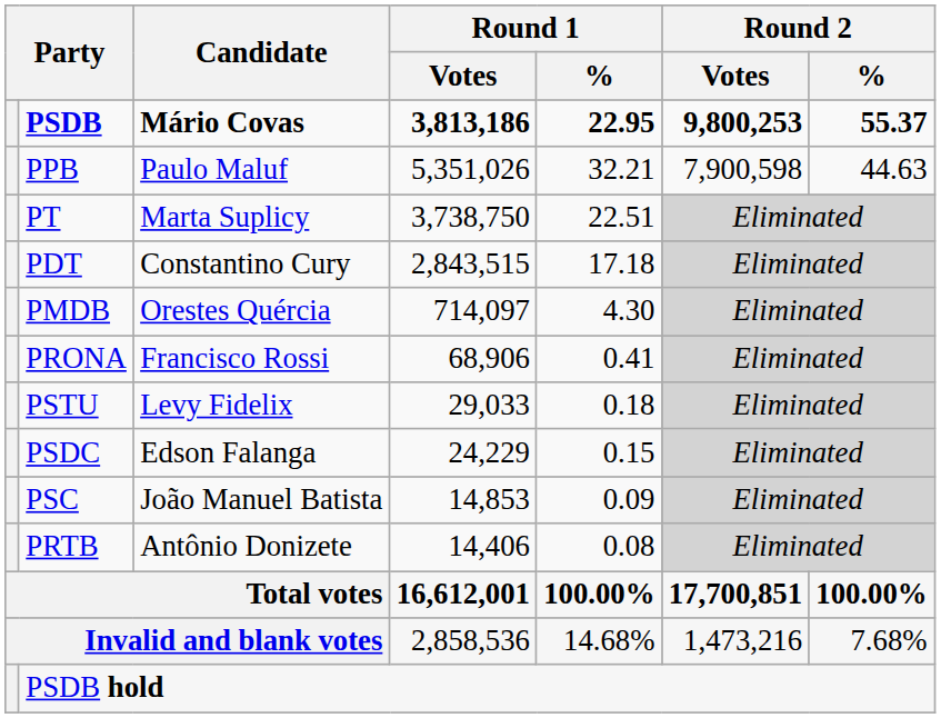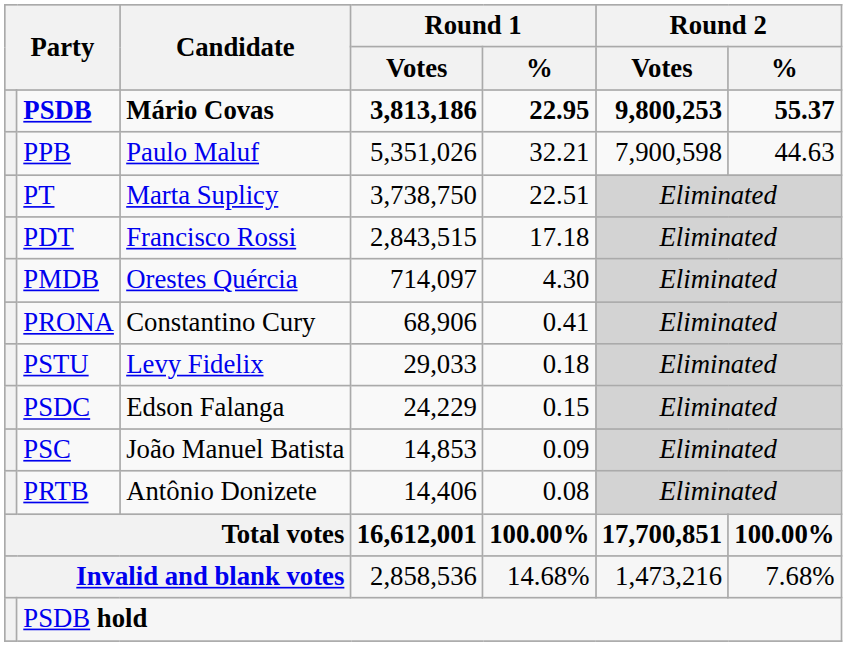PDT | Candidate: Constantino Cury -> Francisco Rossi
PRONA | Candidate: Francisco Rossi -> Constantino Cury
